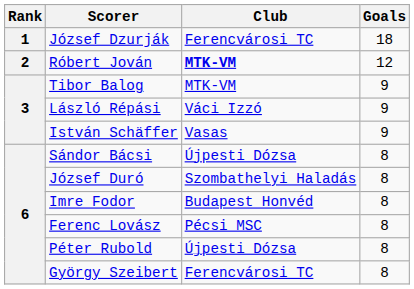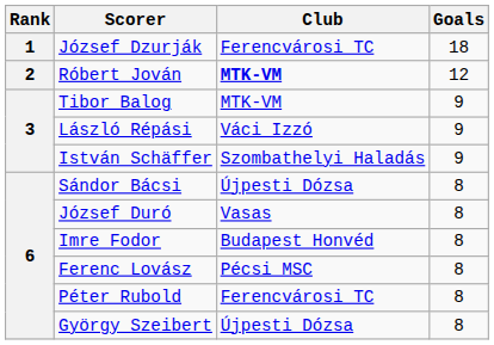István Schäffer | Club: Vasas -> Szombathelyi Haladás
József Duró | Club: Szombathelyi Haladás -> Vasas
Péter Rubold | Club: Újpesti Dózsa -> Ferencvárosi TC
György Szeibert | Club: Ferencvárosi TC -> Újpesti Dózsa
